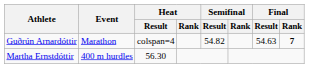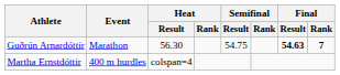Guðrún Arnardóttir | Heat / Result: colspan=4 -> 56.30
Guðrún Arnardóttir | Semifinal / Result: 54.82 -> 54.75
Guðrún Arnardóttir | Final / Result: normal -> bold
Martha Ernstdóttir | Heat / Result: 56.30 -> colspan=4
